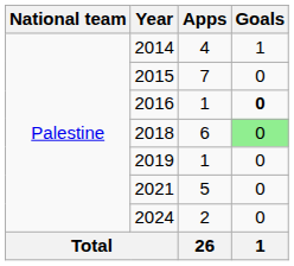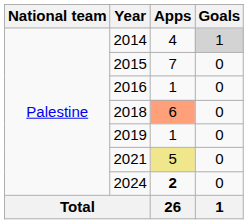2014 | Goals: no background -> lightgrey background
2016 | Goals: bold -> normal
2018 | Apps: no background -> lightsalmon background
2018 | Goals: lightgreen background -> no background
2021 | Apps: no background -> khaki background
2024 | Apps: normal -> bold
